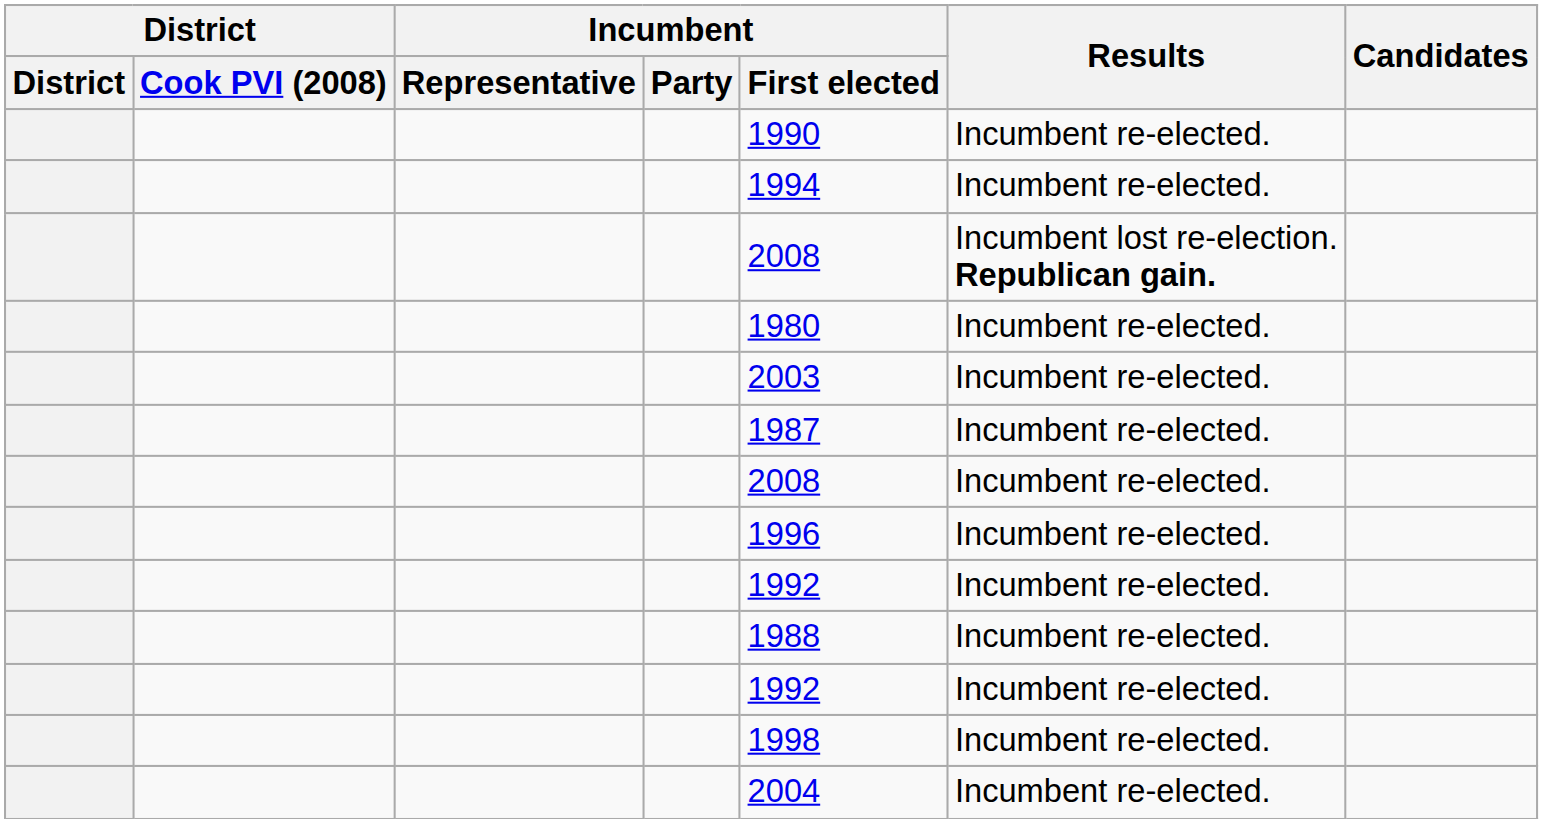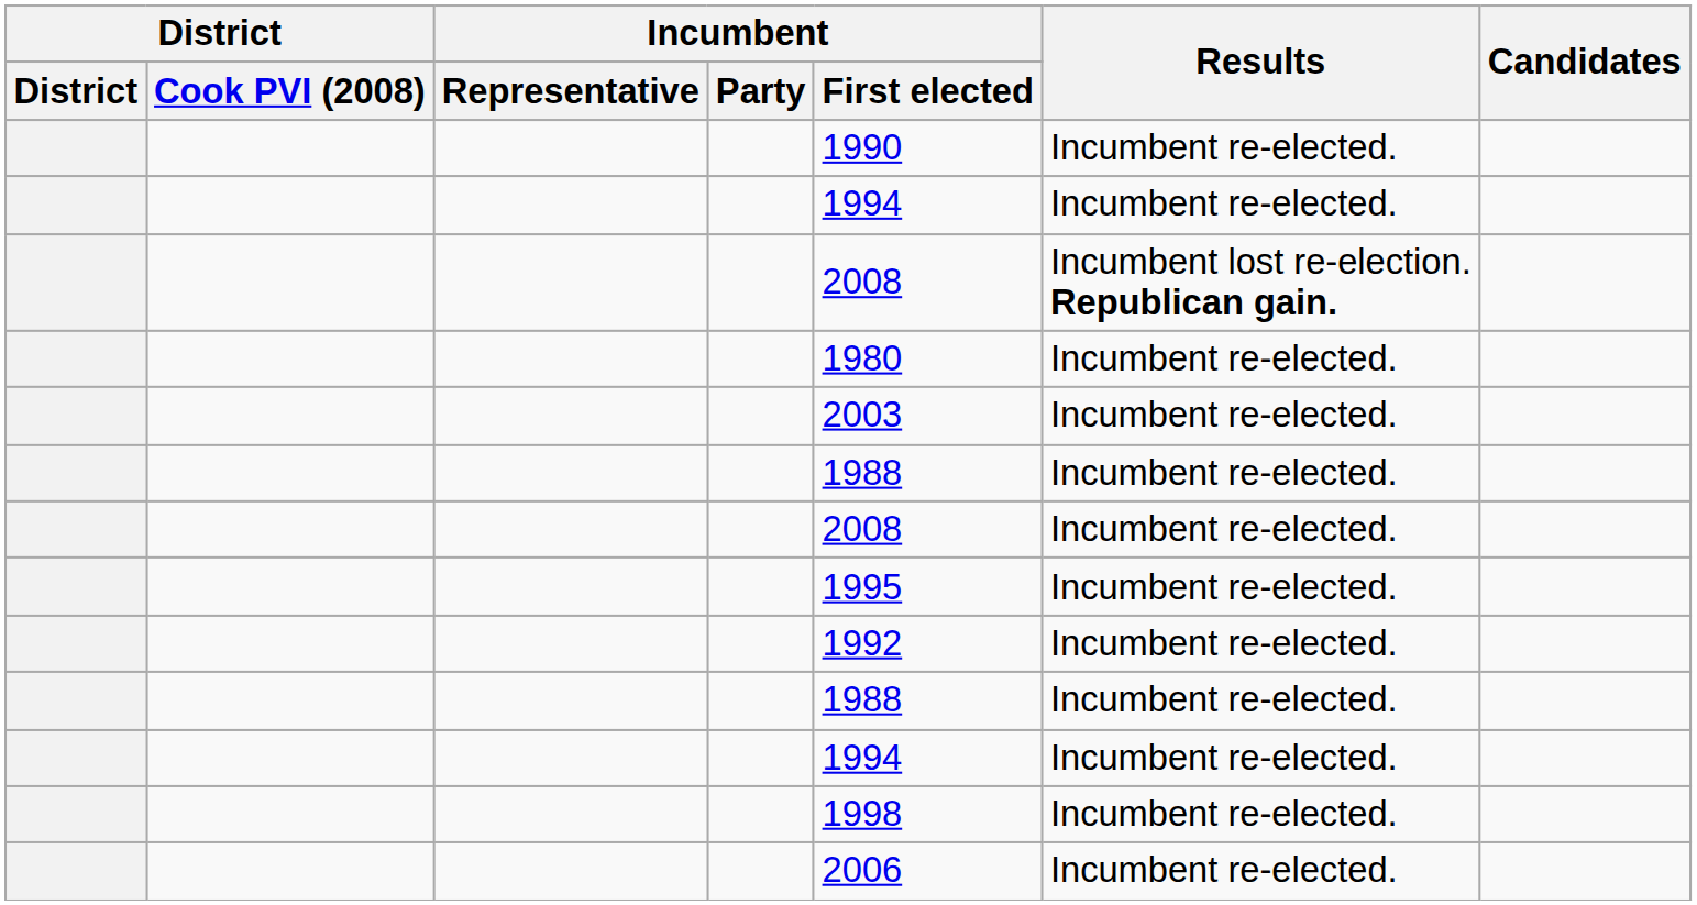row 8 | Incumbent / First elected: 1987 -> 1988
row 10 | Incumbent / First elected: 1996 -> 1995
row 13 | Incumbent / First elected: 1992 -> 1994
row 15 | Incumbent / First elected: 2004 -> 2006
